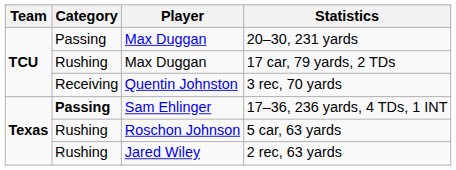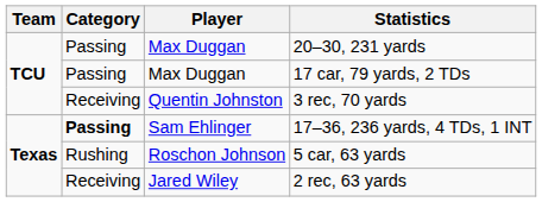17 car, 79 yards, 2 TDs | Category: Rushing -> Passing
2 rec, 63 yards | Category: Rushing -> Receiving
